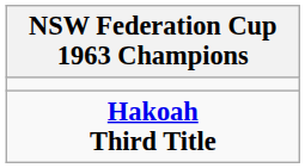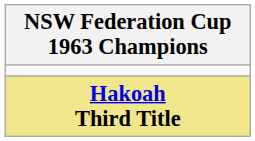row 3 | column 1: no background -> khaki background
